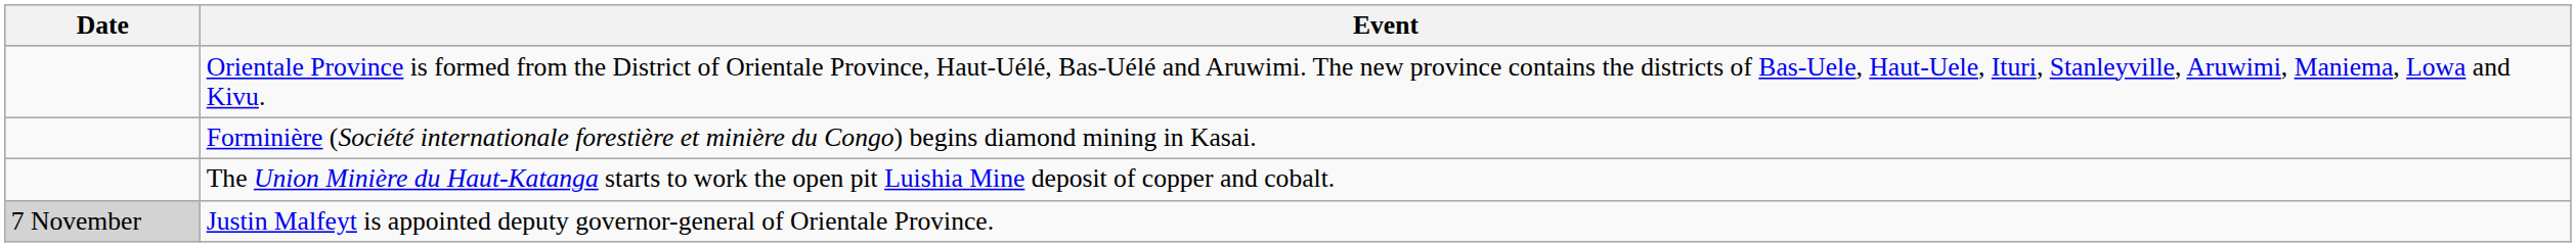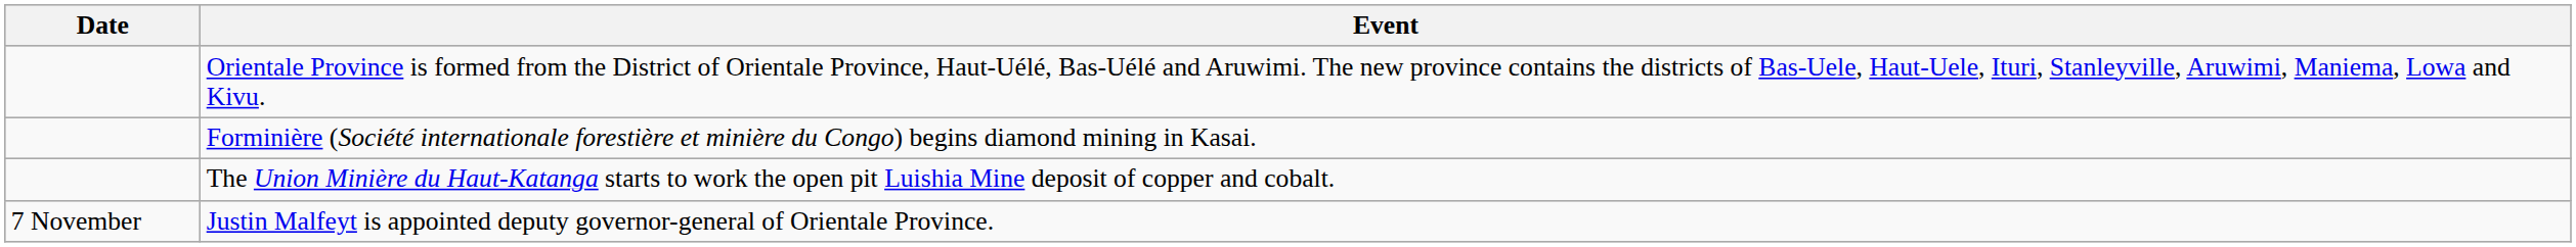row 5 | Date: lightgrey background -> no background
